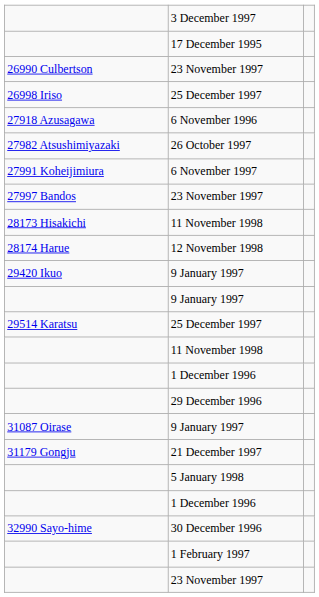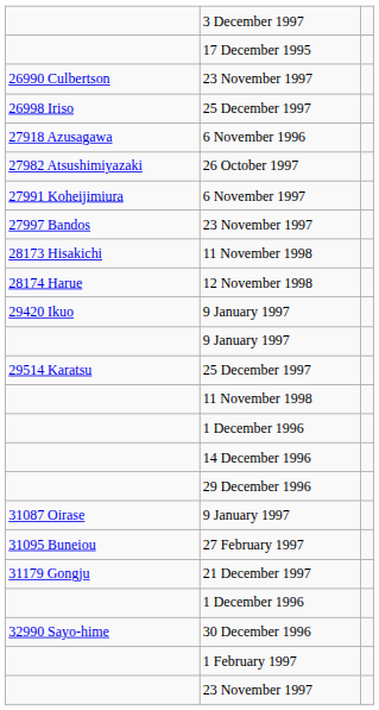+ row: 14 December 1996
+ row: 31095 Buneiou | 27 February 1997
- row: 5 January 1998
